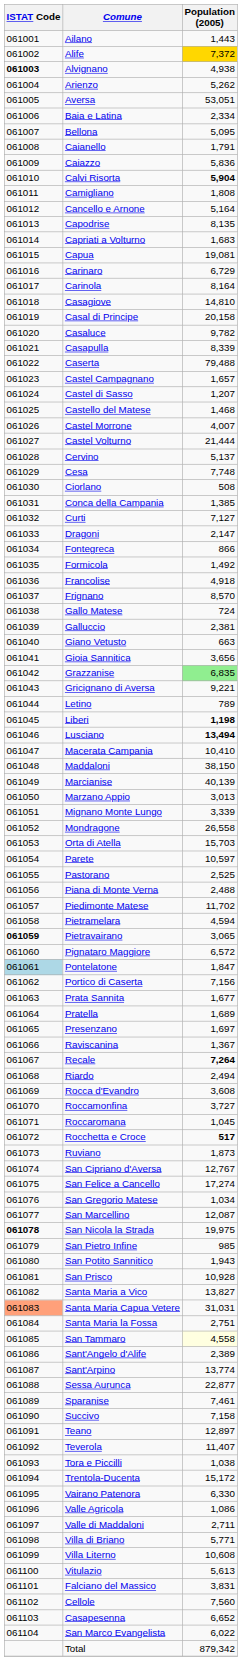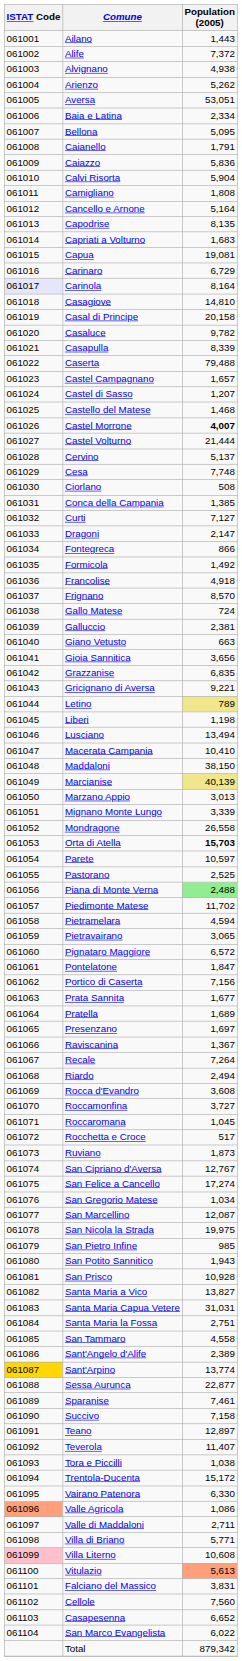Alife | Population (2005): gold background -> no background
Alvignano | ISTAT Code: bold -> normal
Calvi Risorta | Population (2005): bold -> normal
Carinola | ISTAT Code: no background -> lavender background
Castel Morrone | Population (2005): normal -> bold
Grazzanise | Population (2005): lightgreen background -> no background
Letino | Population (2005): no background -> khaki background
Liberi | Population (2005): bold -> normal
Lusciano | Population (2005): bold -> normal
Marcianise | Population (2005): no background -> khaki background
Orta di Atella | Population (2005): normal -> bold
Piana di Monte Verna | Population (2005): no background -> lightgreen background
Pietravairano | ISTAT Code: bold -> normal
Pontelatone | ISTAT Code: lightblue background -> no background
Recale | Population (2005): bold -> normal
Rocchetta e Croce | Population (2005): bold -> normal
San Nicola la Strada | ISTAT Code: bold -> normal
Santa Maria Capua Vetere | ISTAT Code: lightsalmon background -> no background
San Tammaro | Population (2005): lightyellow background -> no background
Sant'Arpino | ISTAT Code: no background -> gold background
Valle Agricola | ISTAT Code: no background -> lightsalmon background
Villa Literno | ISTAT Code: no background -> pink background
Vitulazio | Population (2005): no background -> lightsalmon background
